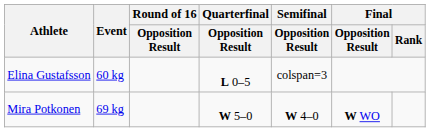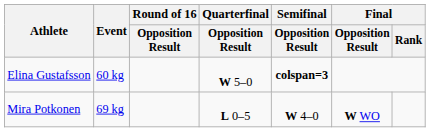Elina Gustafsson | Quarterfinal / Opposition Result: L 0–5 -> W 5–0
Elina Gustafsson | Semifinal / Opposition Result: normal -> bold
Mira Potkonen | Quarterfinal / Opposition Result: W 5–0 -> L 0–5
